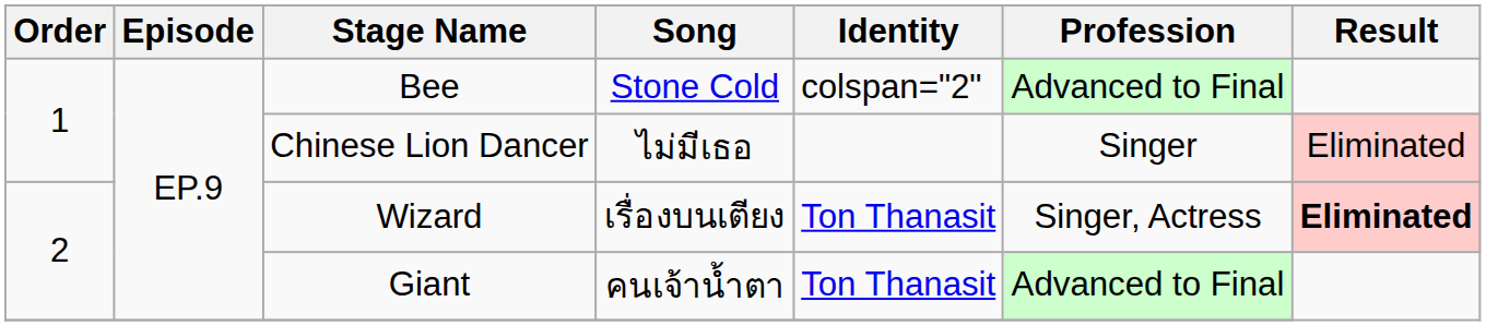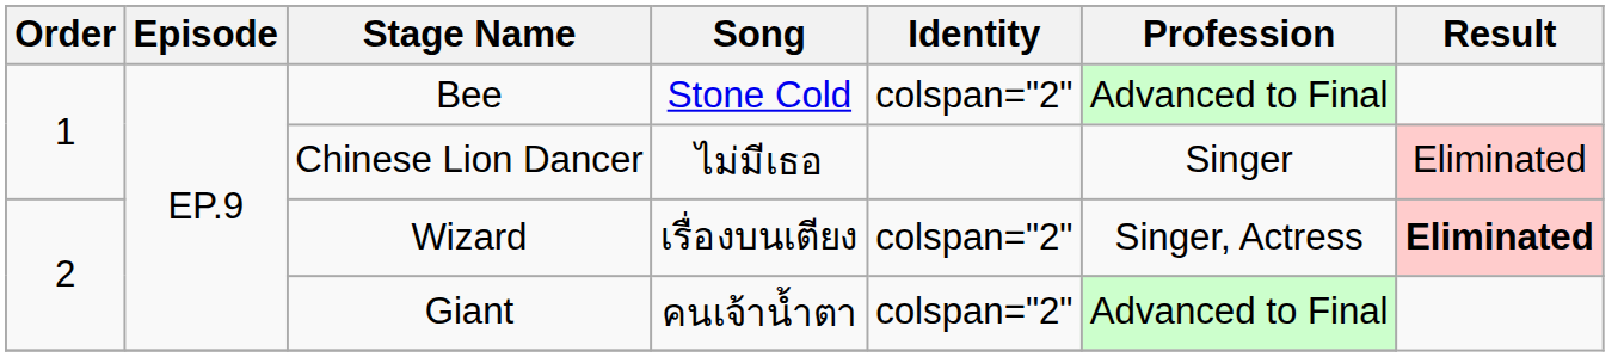Wizard | Identity: Ton Thanasit -> colspan="2"
Giant | Identity: Ton Thanasit -> colspan="2"
